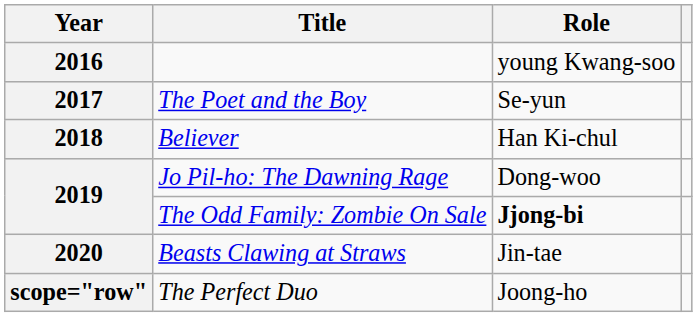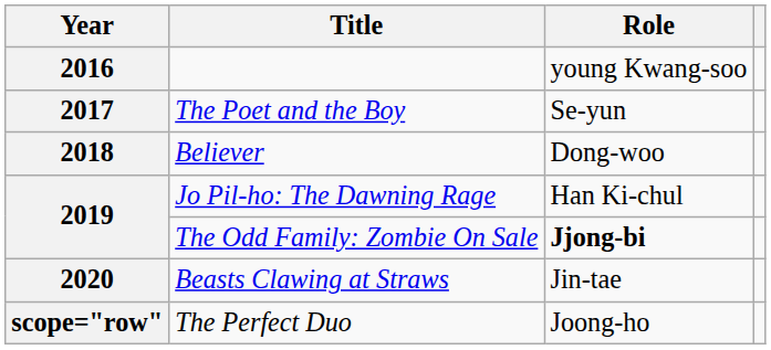Believer | Role: Han Ki-chul -> Dong-woo
Jo Pil-ho: The Dawning Rage | Role: Dong-woo -> Han Ki-chul
